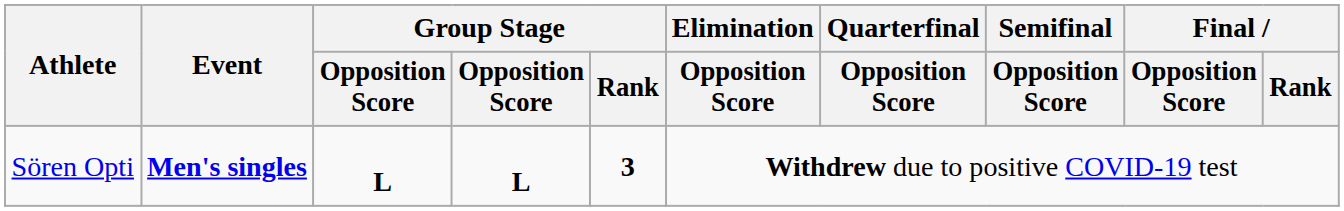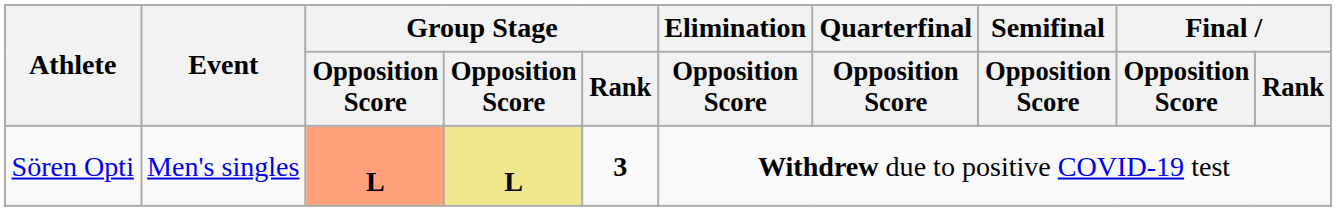Sören Opti | Event: bold -> normal
Sören Opti | column 3: no background -> lightsalmon background
Sören Opti | column 4: no background -> khaki background
